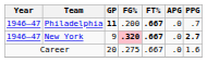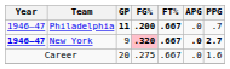Philadelphia | FG%: normal -> bold
New York | Year: normal -> bold
New York | APG: normal -> bold
